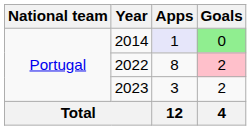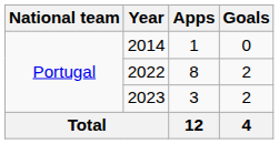2014 | Apps: lavender background -> no background
2014 | Goals: lightgreen background -> no background
2022 | Goals: pink background -> no background
